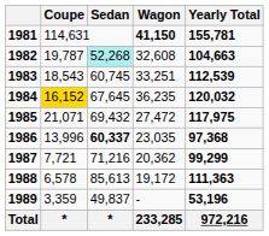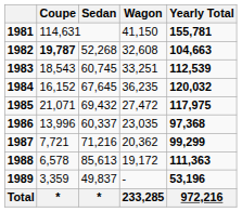1981 | Wagon: bold -> normal
1982 | Coupe: normal -> bold
1982 | Sedan: paleturquoise background -> no background
1984 | Coupe: gold background -> no background
1986 | Sedan: bold -> normal
